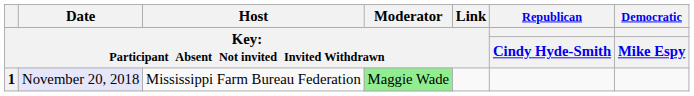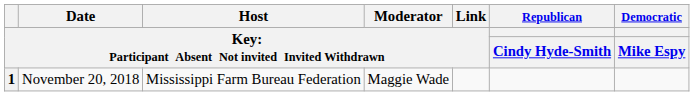1 | column 2: lavender background -> no background
1 | column 4: lightgreen background -> no background
